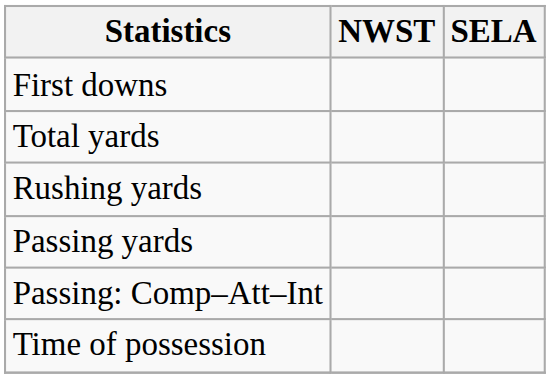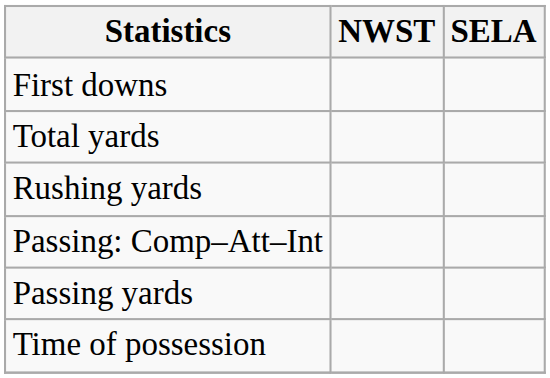rows swapped: Passing yards <-> Passing: Comp–Att–Int
